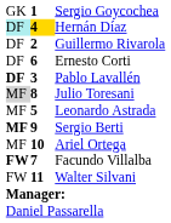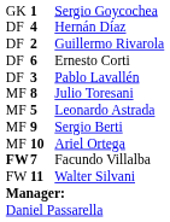Hernán Díaz | column 1: paleturquoise background -> no background
Hernán Díaz | column 2: gold background -> no background
Pablo Lavallén | column 1: bold -> normal
Julio Toresani | column 1: lightgrey background -> no background
Sergio Berti | column 1: bold -> normal
